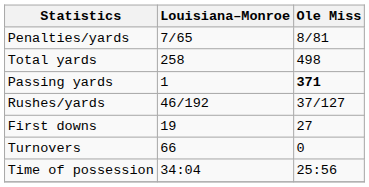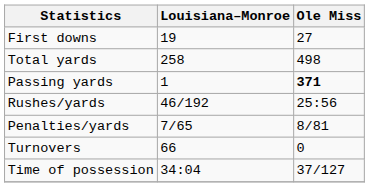rows swapped: First downs <-> Penalties/yards
Rushes/yards | Ole Miss: 37/127 -> 25:56
Time of possession | Ole Miss: 25:56 -> 37/127
